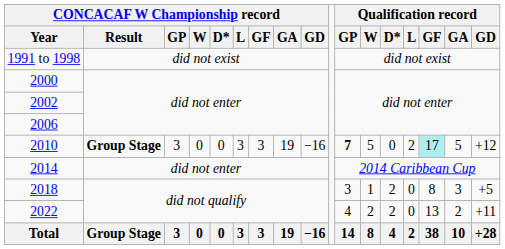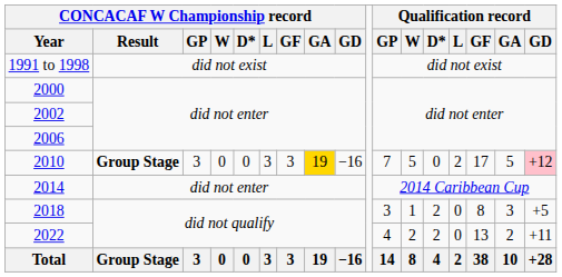2010 | CONCACAF W Championship record / GA: no background -> gold background
2010 | Qualification record / GP: bold -> normal
2010 | Qualification record / GF: paleturquoise background -> no background
2010 | Qualification record / GD: no background -> pink background
